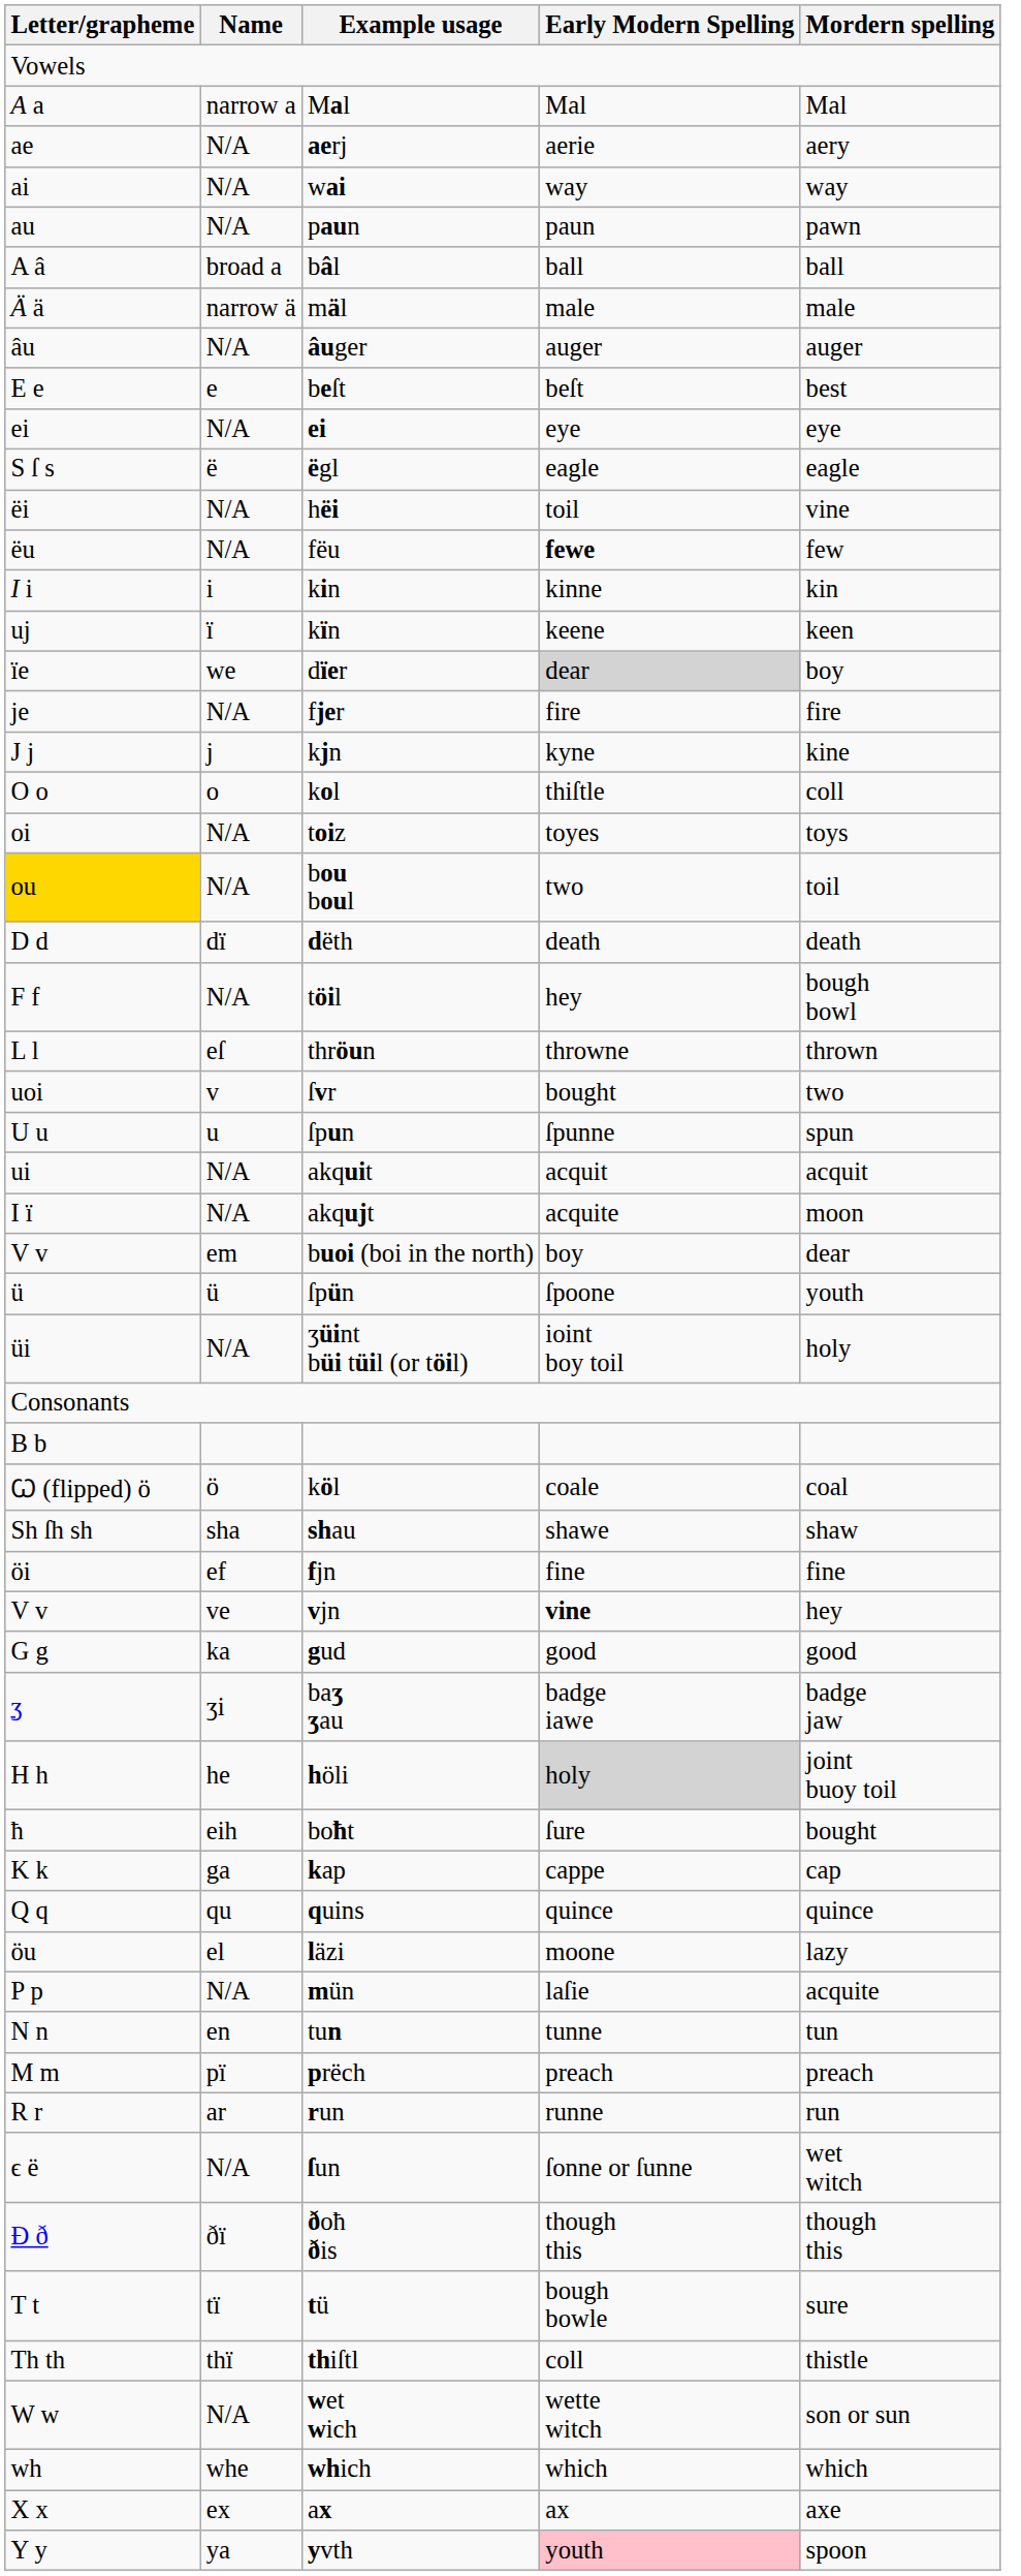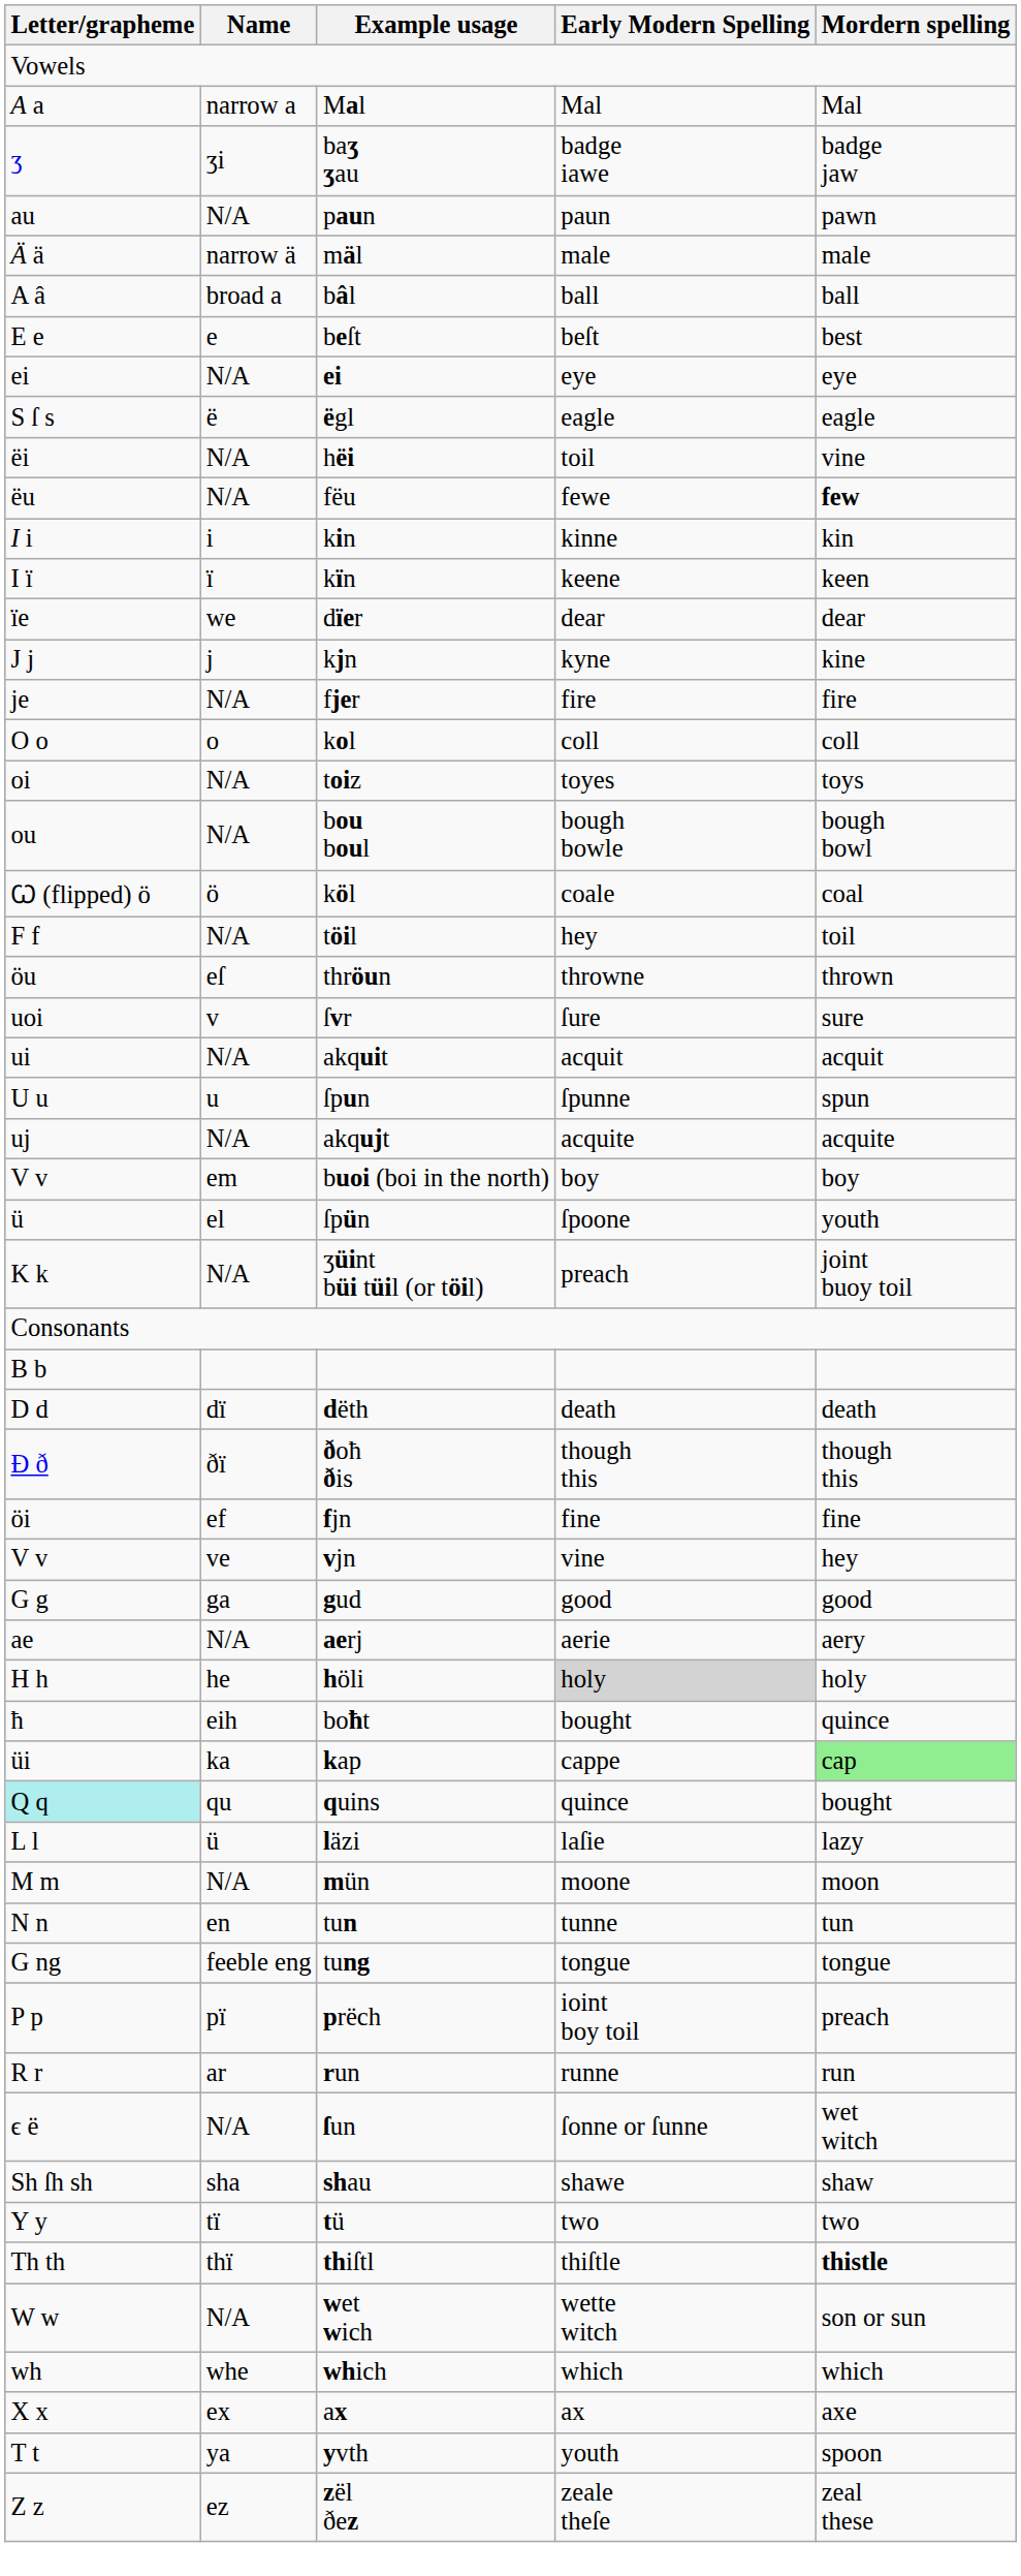rows swapped: aerj <-> baʒ ʒau
- row: ai | N/A | wai | way | way
rows swapped: mäl <-> bâl
- row: âu | N/A | âuger | auger | auger
fëu | Early Modern Spelling: bold -> normal
fëu | Mordern spelling: normal -> bold
kïn | Letter/grapheme: uj -> I ï
dïer | Early Modern Spelling: lightgrey background -> no background
dïer | Mordern spelling: boy -> dear
rows swapped: kjn <-> fjer
kol | Early Modern Spelling: thiſtle -> coll
bou boul | Letter/grapheme: gold background -> no background
bou boul | Early Modern Spelling: two -> bough bowle
bou boul | Mordern spelling: toil -> bough bowl
rows swapped: köl <-> dëth
töil | Mordern spelling: bough bowl -> toil
thröun | Letter/grapheme: L l -> öu
ſvr | Early Modern Spelling: bought -> ſure
ſvr | Mordern spelling: two -> sure
rows swapped: ſpun <-> akquit
akqujt | Letter/grapheme: I ï -> uj
akqujt | Mordern spelling: moon -> acquite
buoi (boi in the north) | Mordern spelling: dear -> boy
ſpün | Name: ü -> el
ʒüint büi tüil (or töil) | Letter/grapheme: üi -> K k
ʒüint büi tüil (or töil) | Early Modern Spelling: ioint boy toil -> preach
ʒüint büi tüil (or töil) | Mordern spelling: holy -> joint buoy toil
rows swapped: ðoħ ðis <-> shau
vjn | Early Modern Spelling: bold -> normal
gud | Name: ka -> ga
höli | Mordern spelling: joint buoy toil -> holy
boħt | Early Modern Spelling: ſure -> bought
boħt | Mordern spelling: bought -> quince
kap | Letter/grapheme: K k -> üi
kap | Name: ga -> ka
kap | Mordern spelling: no background -> lightgreen background
quins | Letter/grapheme: no background -> paleturquoise background
quins | Mordern spelling: quince -> bought
läzi | Letter/grapheme: öu -> L l
läzi | Name: el -> ü
läzi | Early Modern Spelling: moone -> laſie
mün | Letter/grapheme: P p -> M m
mün | Early Modern Spelling: laſie -> moone
mün | Mordern spelling: acquite -> moon
+ row: G ng | feeble eng | tung | tongue | tongue
prëch | Letter/grapheme: M m -> P p
prëch | Early Modern Spelling: preach -> ioint boy toil
tü | Letter/grapheme: T t -> Y y
tü | Early Modern Spelling: bough bowle -> two
tü | Mordern spelling: sure -> two
thiſtl | Early Modern Spelling: coll -> thiſtle
thiſtl | Mordern spelling: normal -> bold
yvth | Letter/grapheme: Y y -> T t
yvth | Early Modern Spelling: pink background -> no background
+ row: Z z | ez | zël ðez | zeale theſe | zeal these
